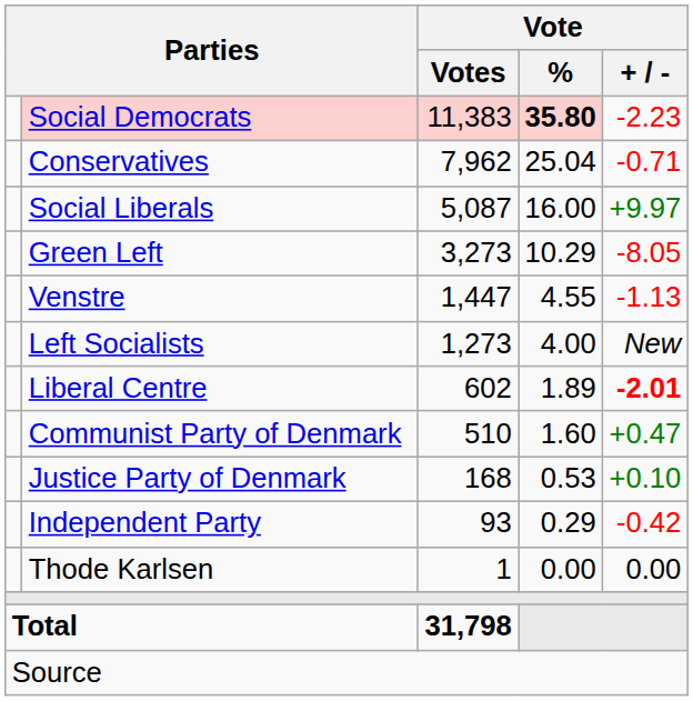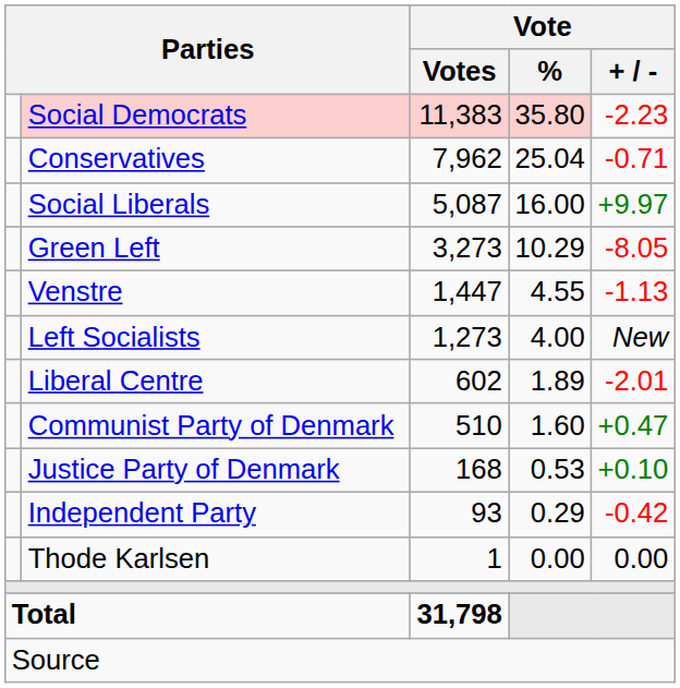Social Democrats | Vote / %: bold -> normal
Liberal Centre | Vote / + / -: bold -> normal
